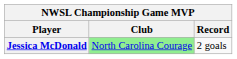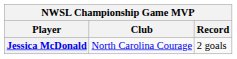Jessica McDonald | Club: lightgreen background -> no background
